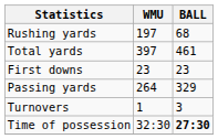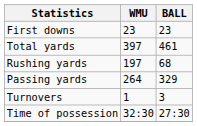rows swapped: First downs <-> Rushing yards
Time of possession | BALL: bold -> normal
